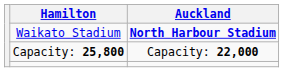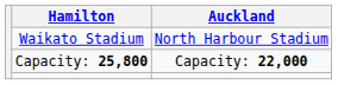Waikato Stadium | Auckland: bold -> normal
